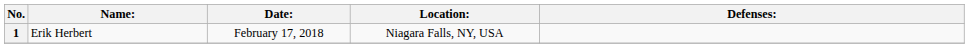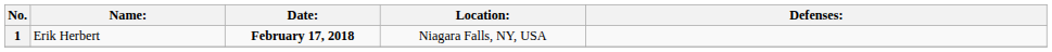1 | Date:: normal -> bold
